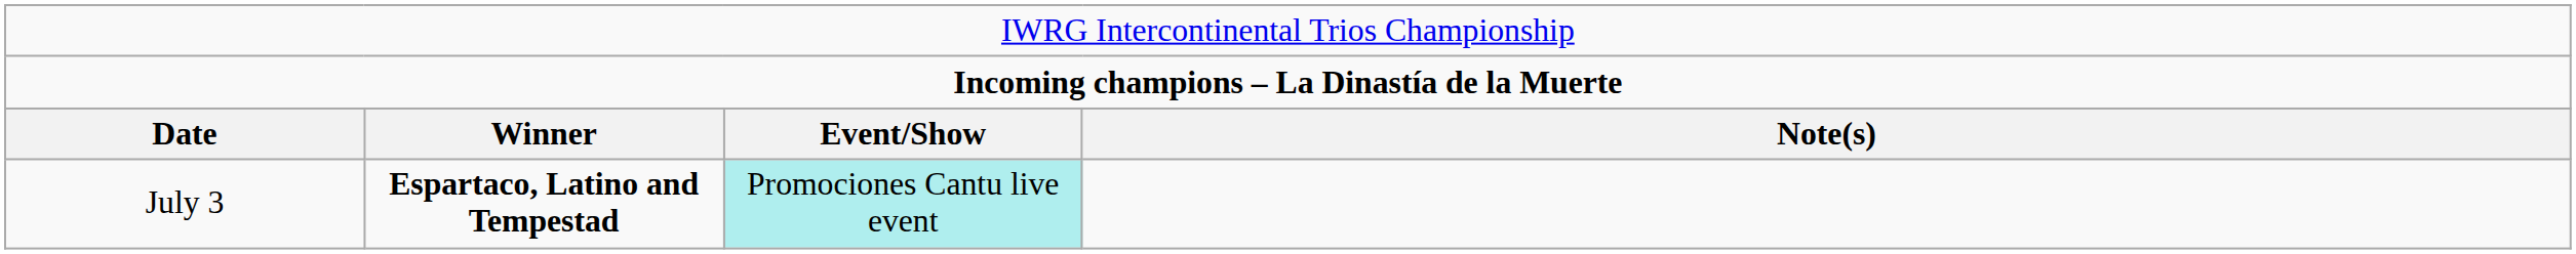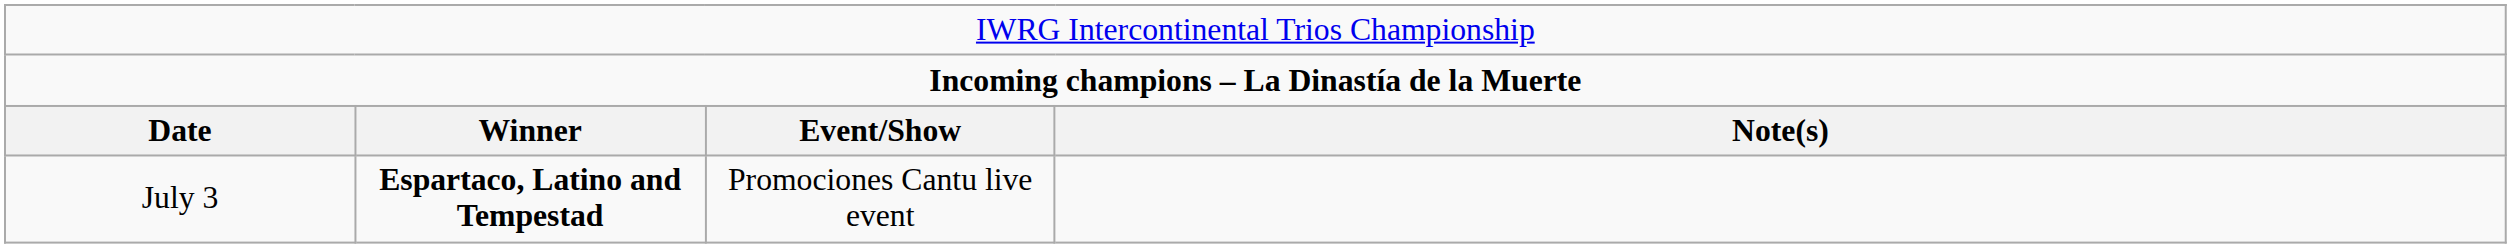July 3 | column 3: paleturquoise background -> no background
